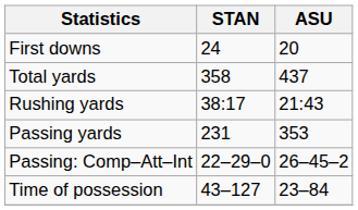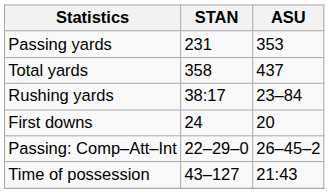rows swapped: First downs <-> Passing yards
Rushing yards | ASU: 21:43 -> 23–84
Time of possession | ASU: 23–84 -> 21:43
